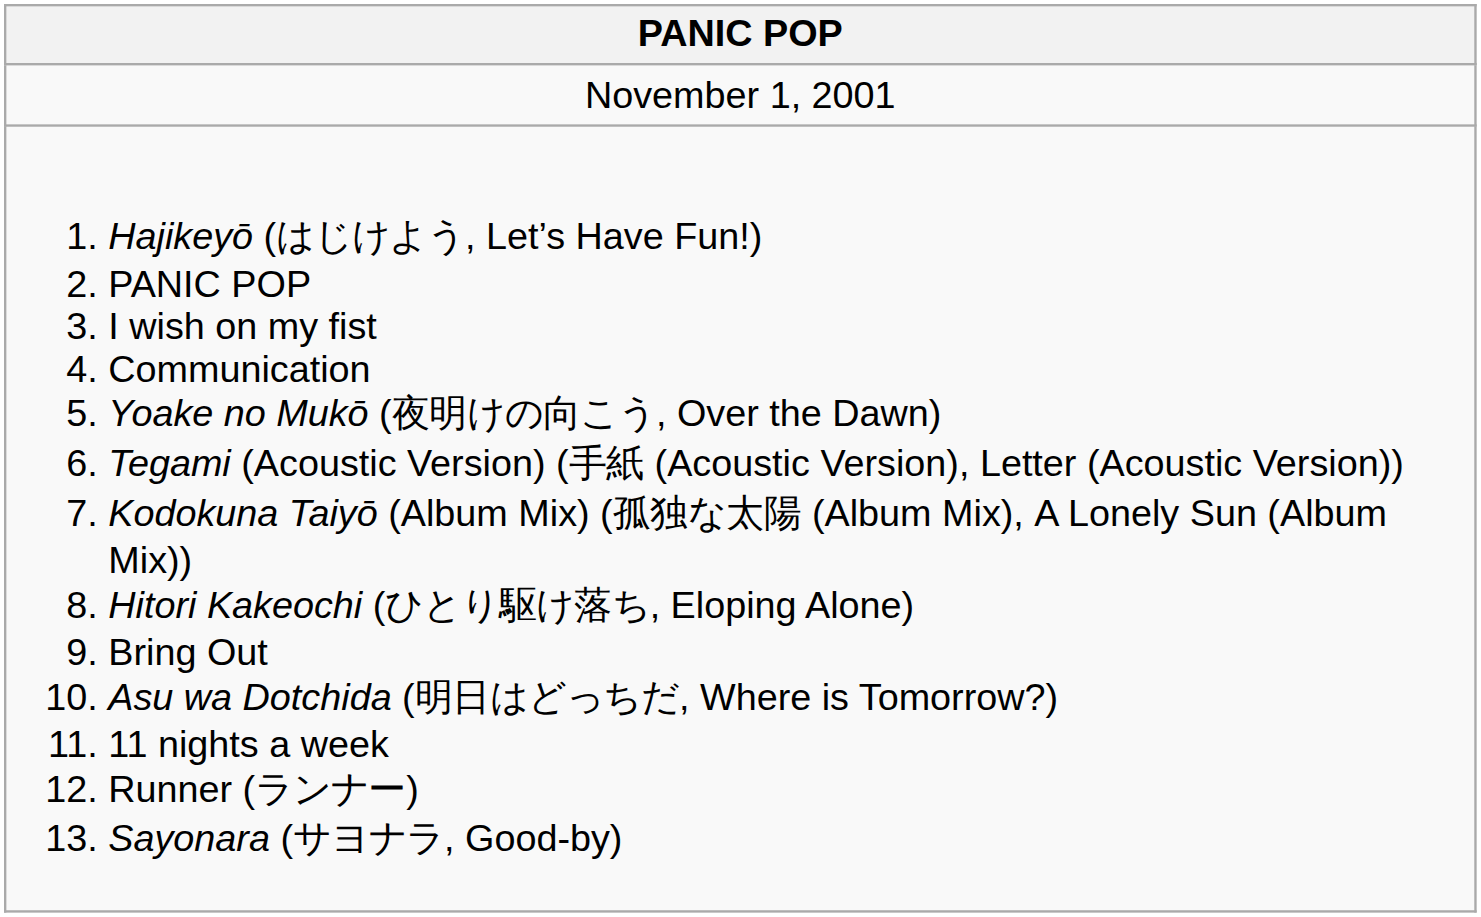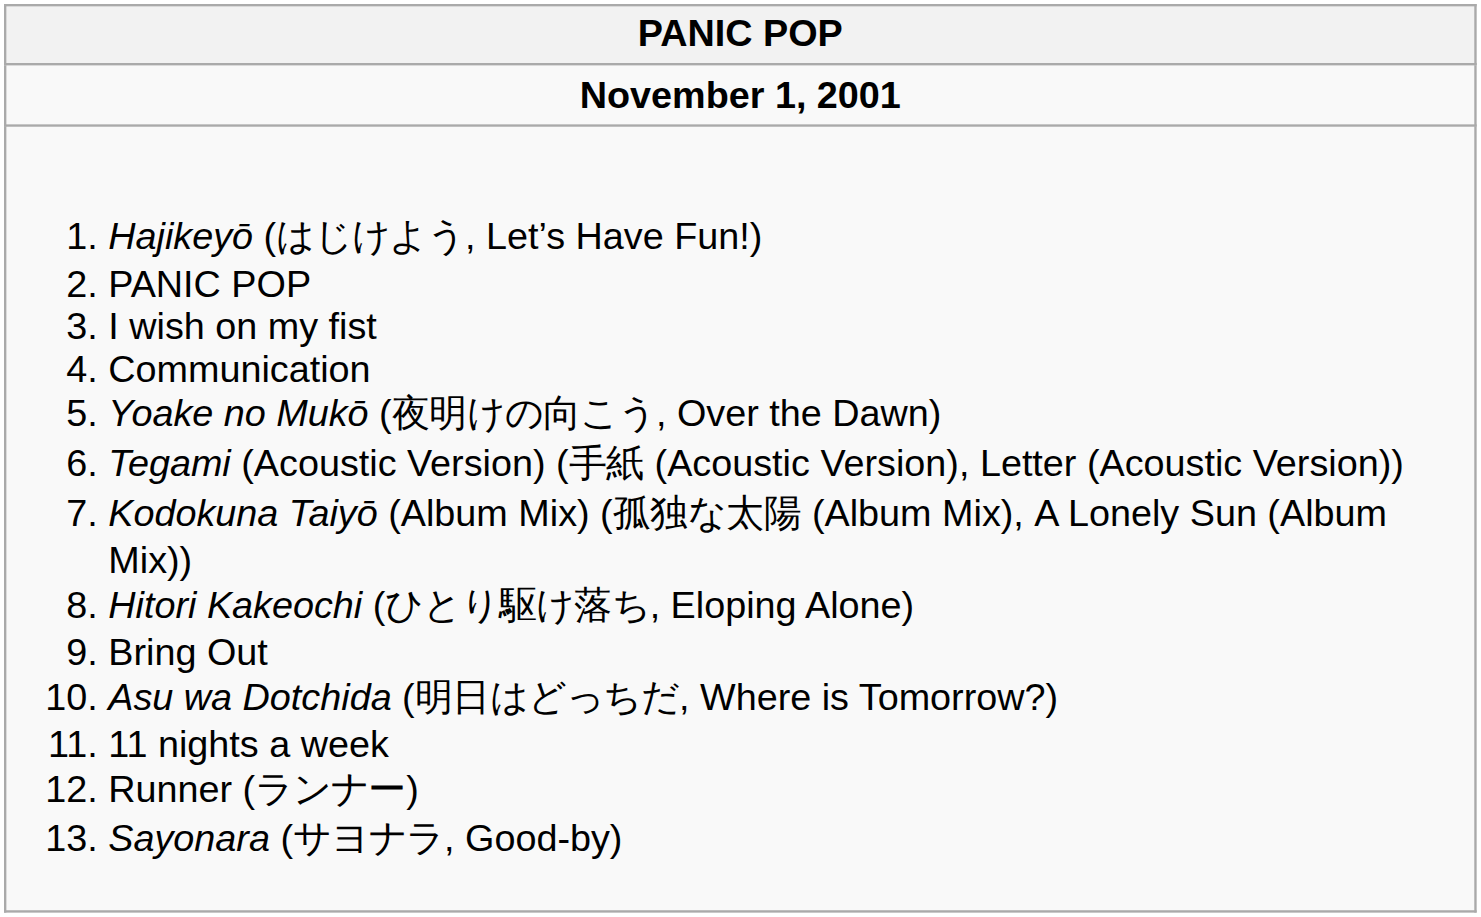row 2 | column 1: normal -> bold
